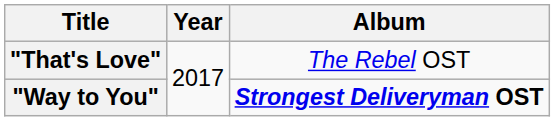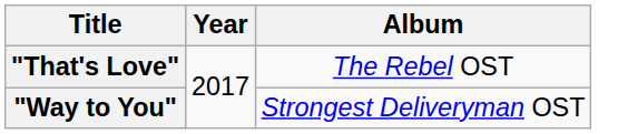"Way to You" | Album: bold -> normal
